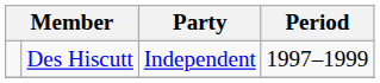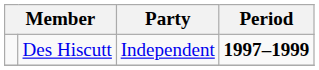Des Hiscutt | Period: normal -> bold
